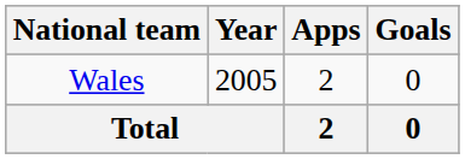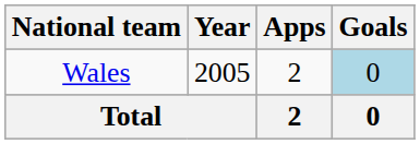Wales | Goals: no background -> lightblue background
